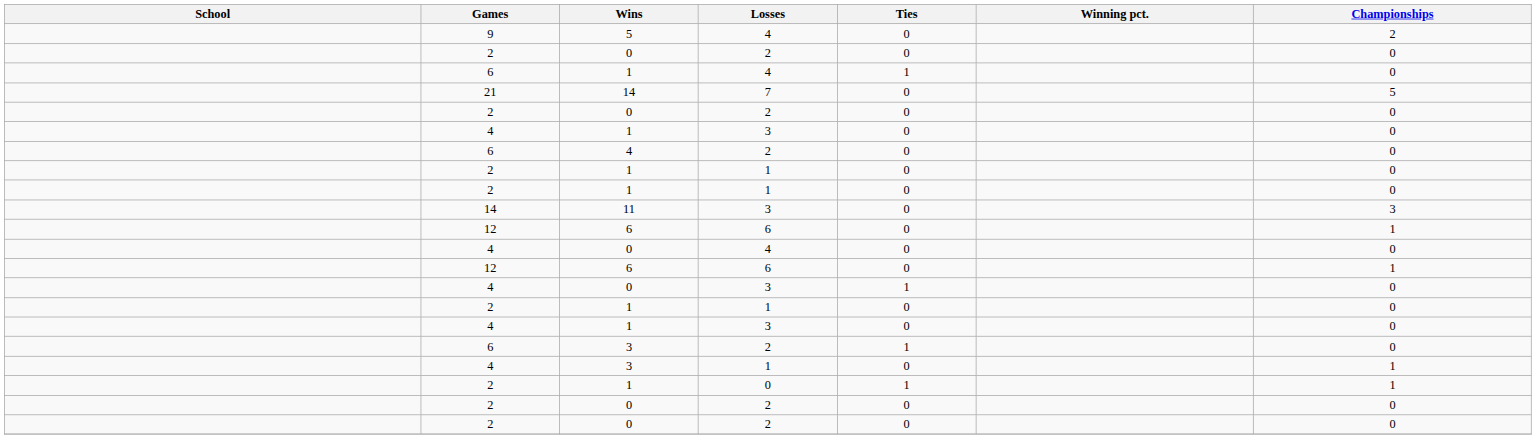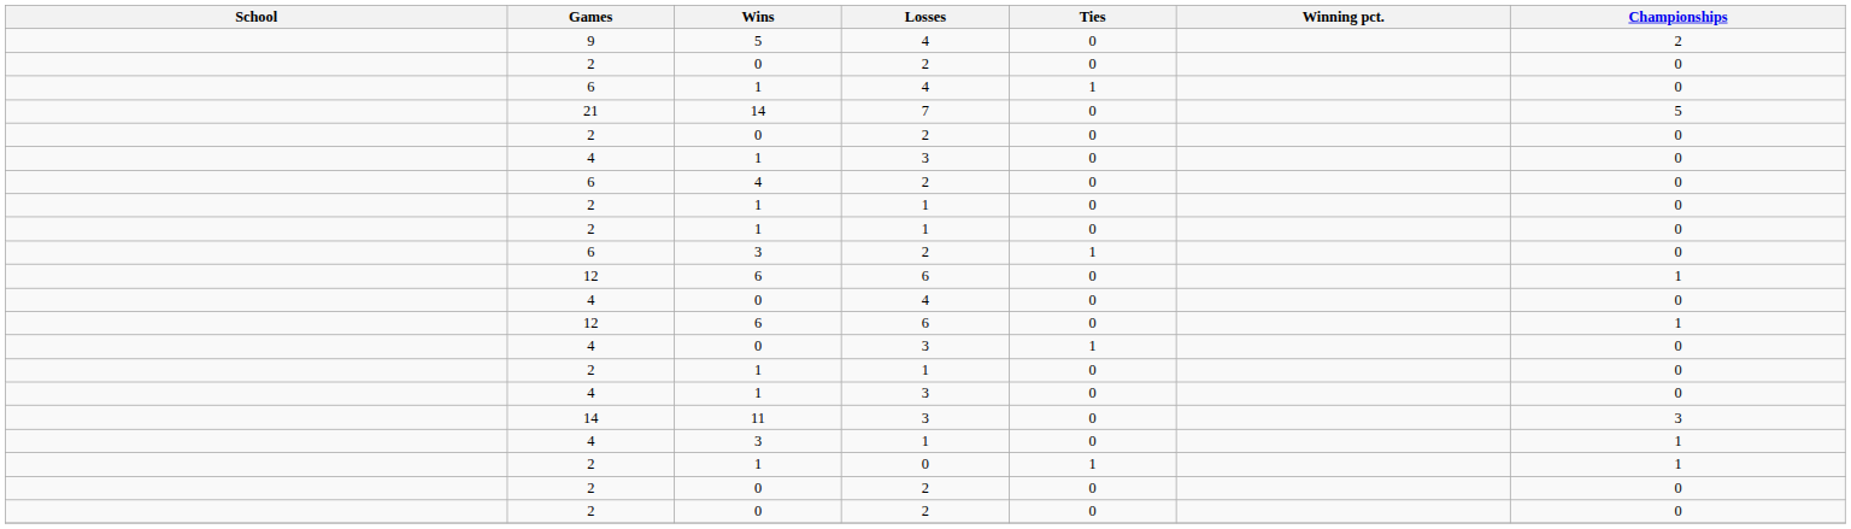rows swapped: 11 <-> 3 / 2
